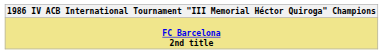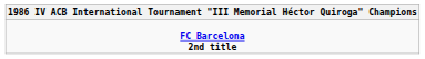row 2 | column 1: khaki background -> no background
